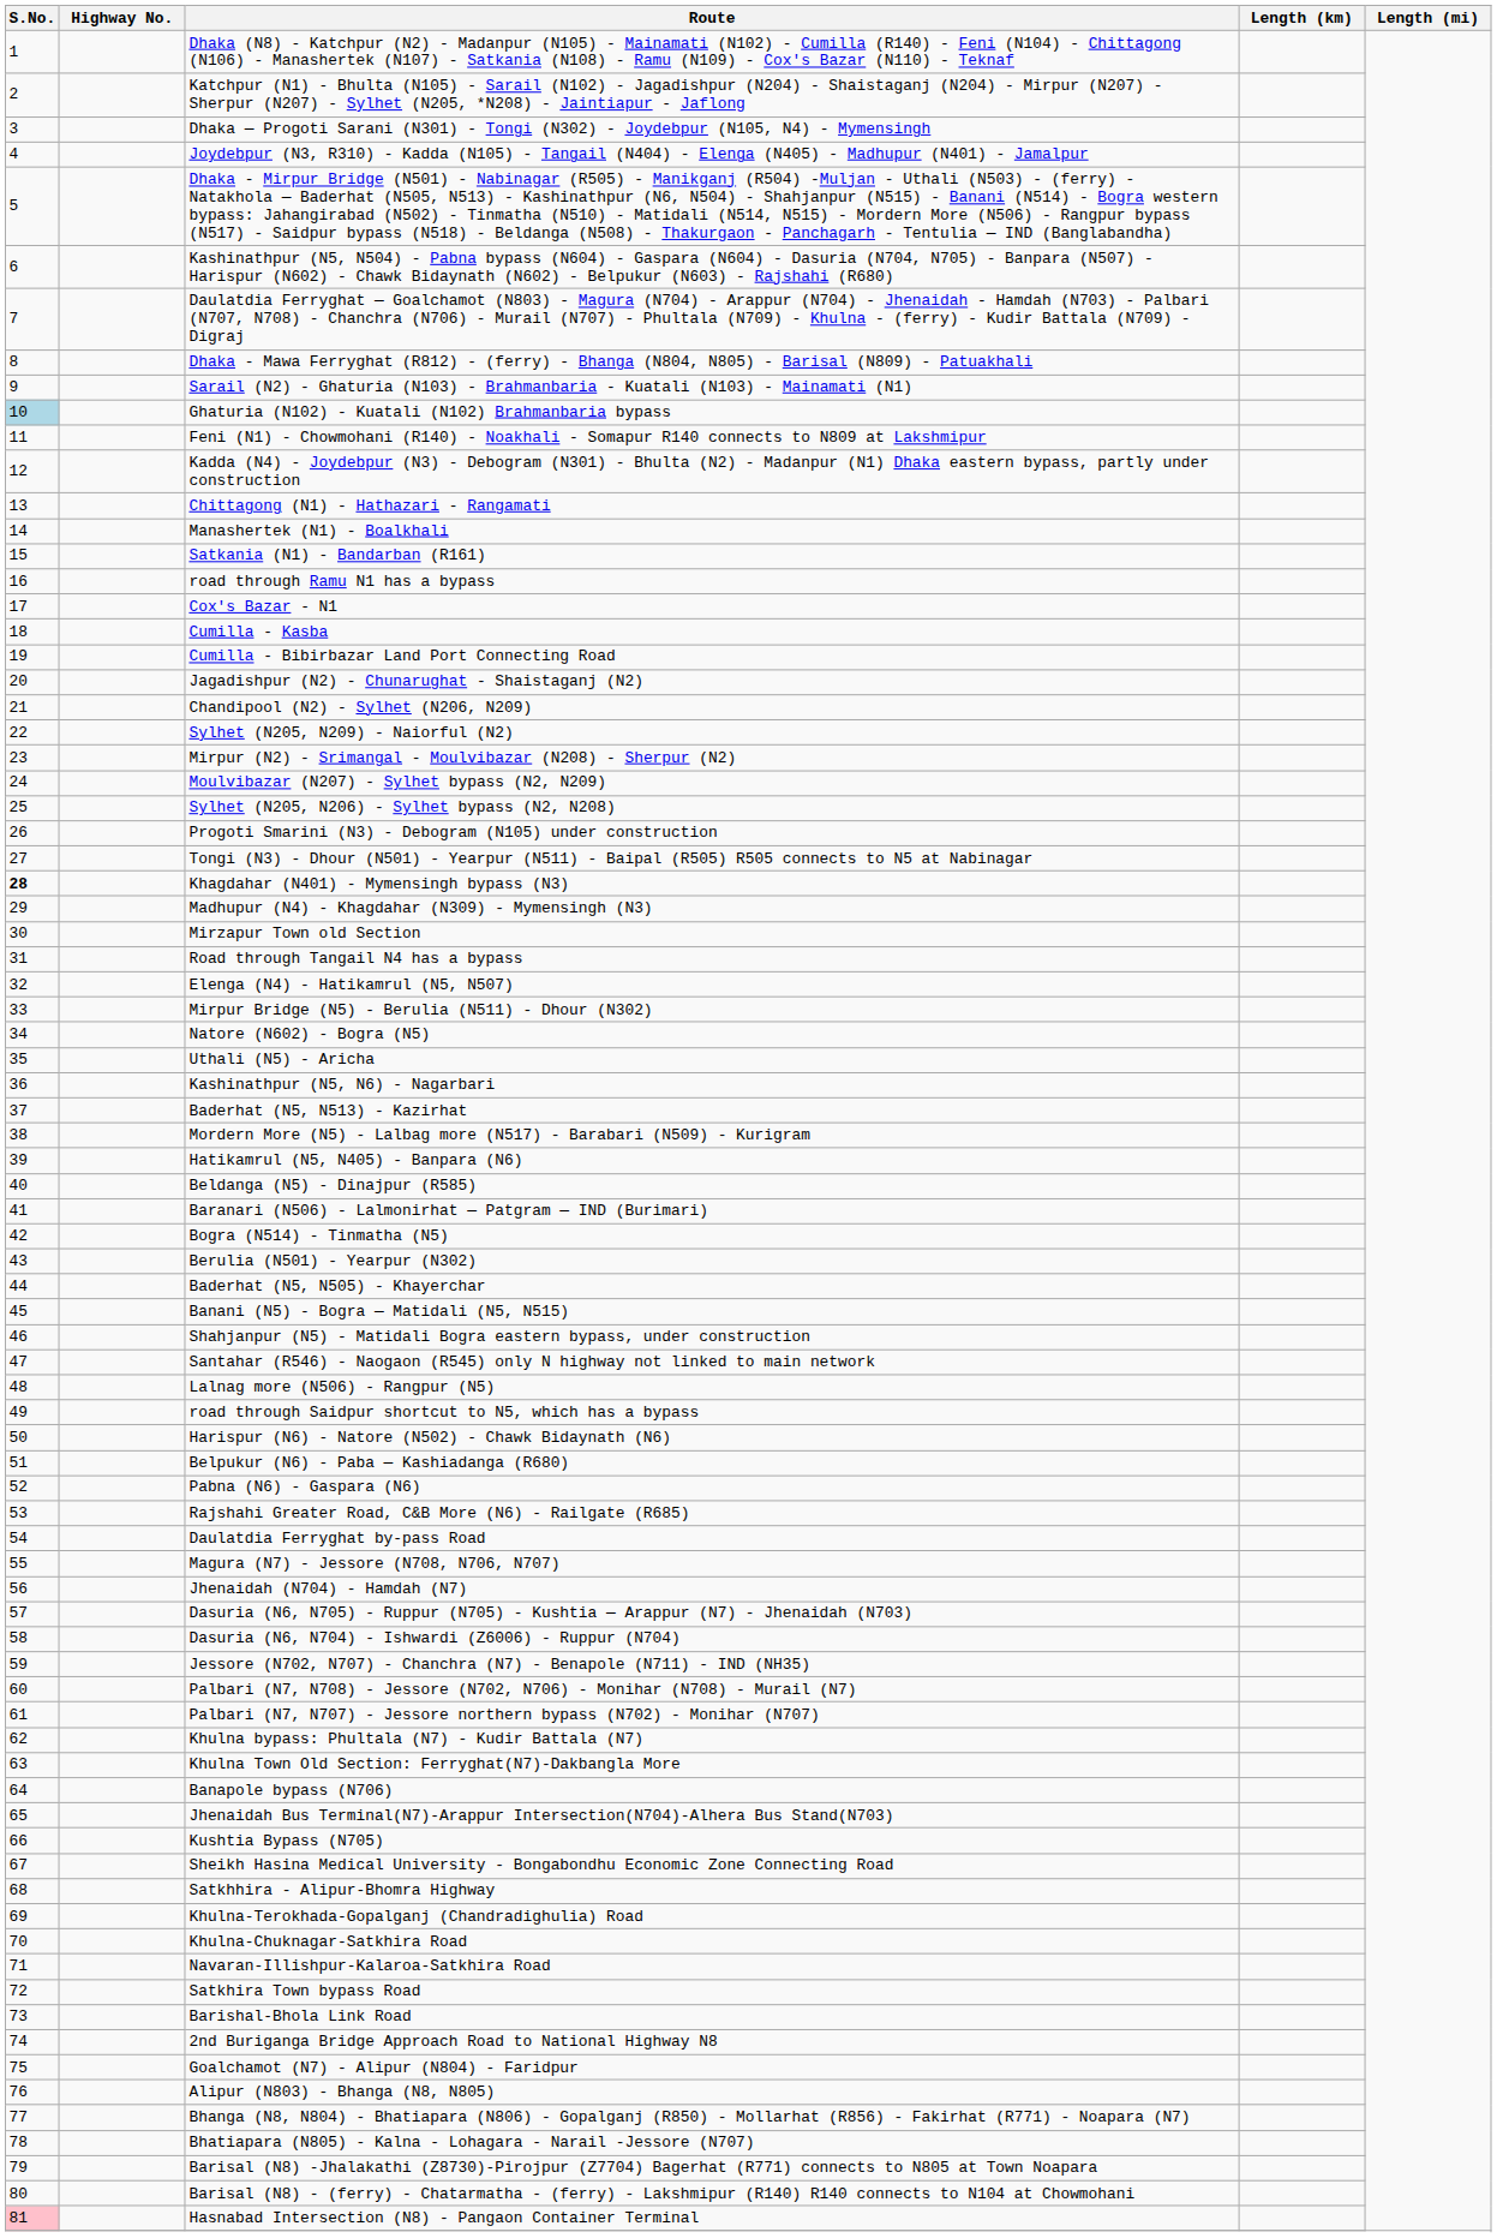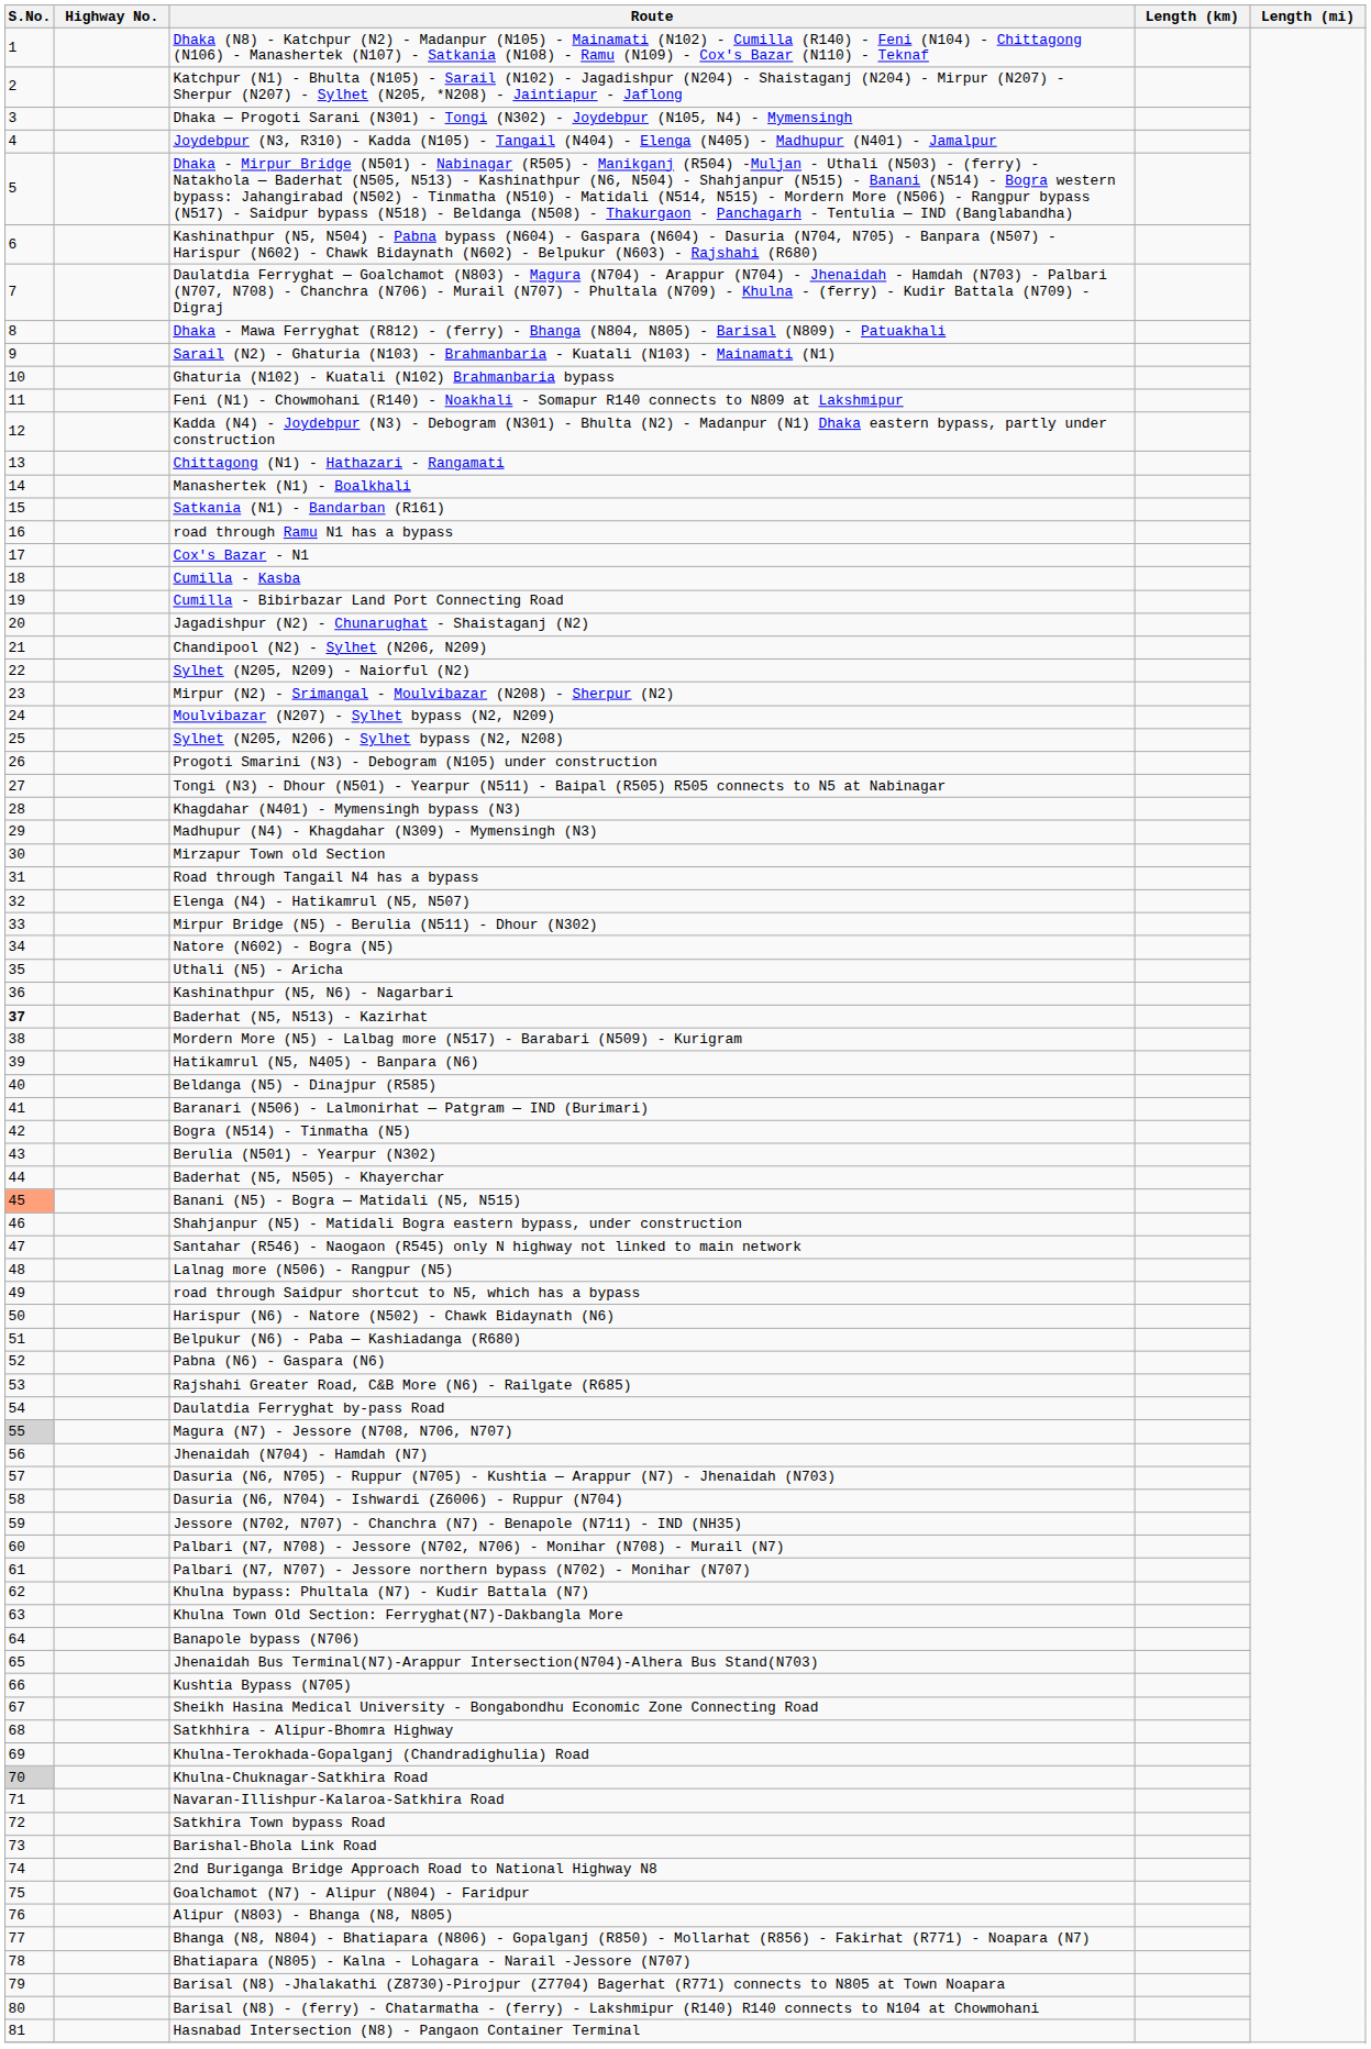Ghaturia (N102) - Kuatali (N102) Brahmanbaria bypass | S.No.: lightblue background -> no background
Khagdahar (N401) - Mymensingh bypass (N3) | S.No.: bold -> normal
Baderhat (N5, N513) - Kazirhat | S.No.: normal -> bold
Banani (N5) - Bogra — Matidali (N5, N515) | S.No.: no background -> lightsalmon background
Magura (N7) - Jessore (N708, N706, N707) | S.No.: no background -> lightgrey background
Khulna-Chuknagar-Satkhira Road | S.No.: no background -> lightgrey background
Hasnabad Intersection (N8) - Pangaon Container Terminal | S.No.: pink background -> no background
